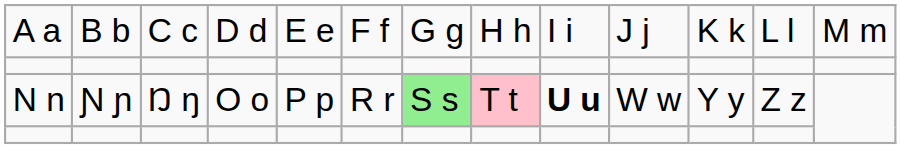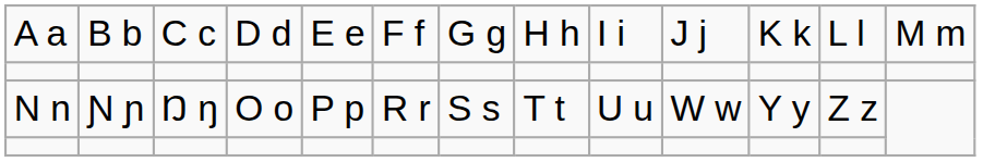N n | column 7: lightgreen background -> no background
N n | column 8: pink background -> no background
N n | column 9: bold -> normal
